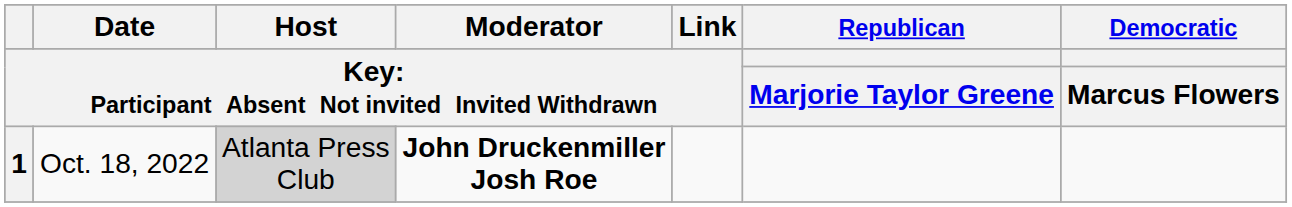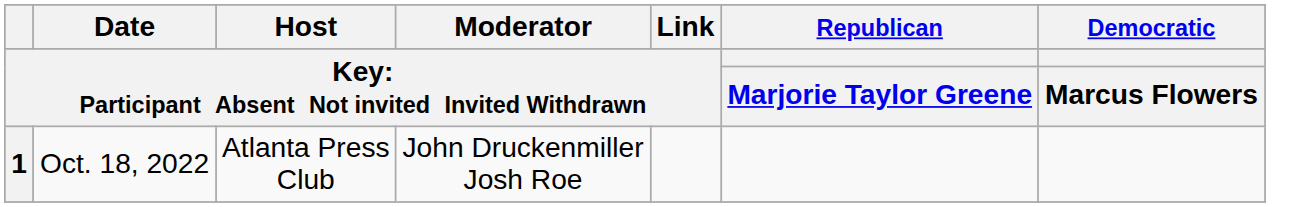1 | column 3: lightgrey background -> no background
1 | column 4: bold -> normal
